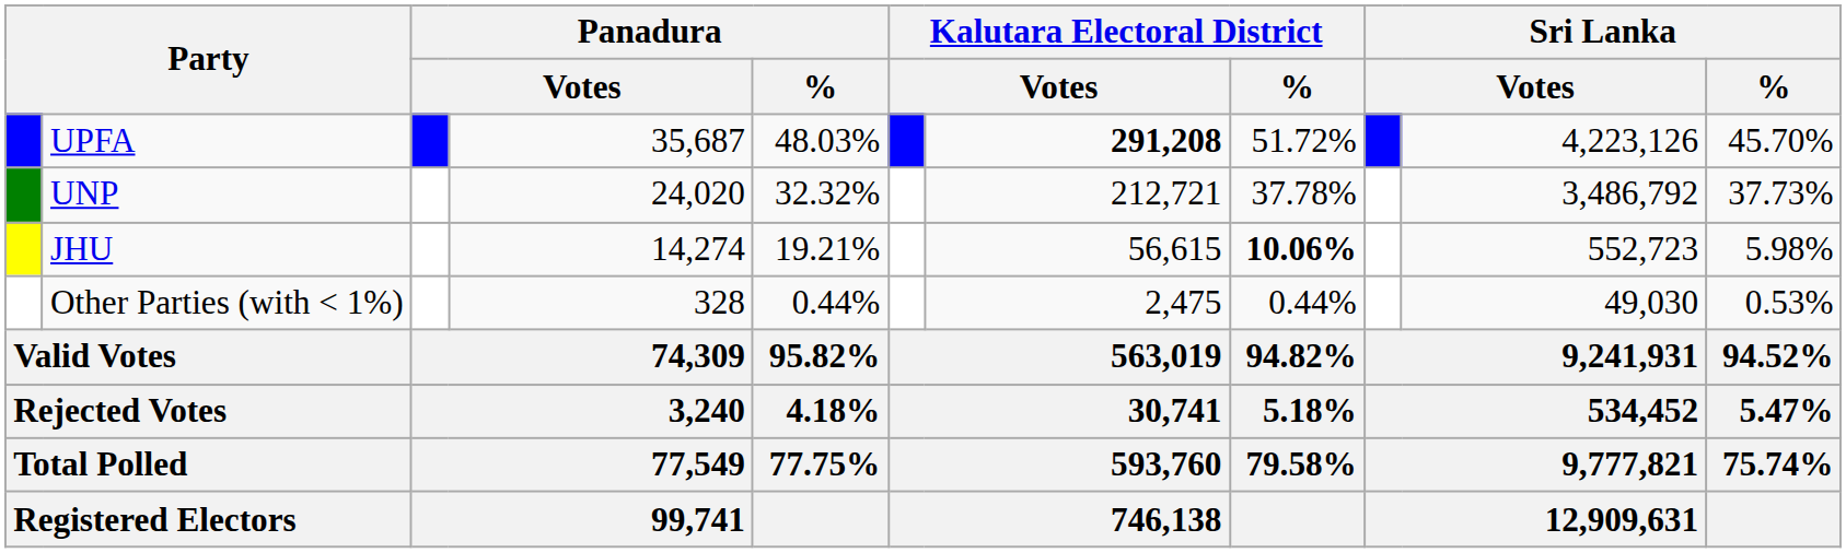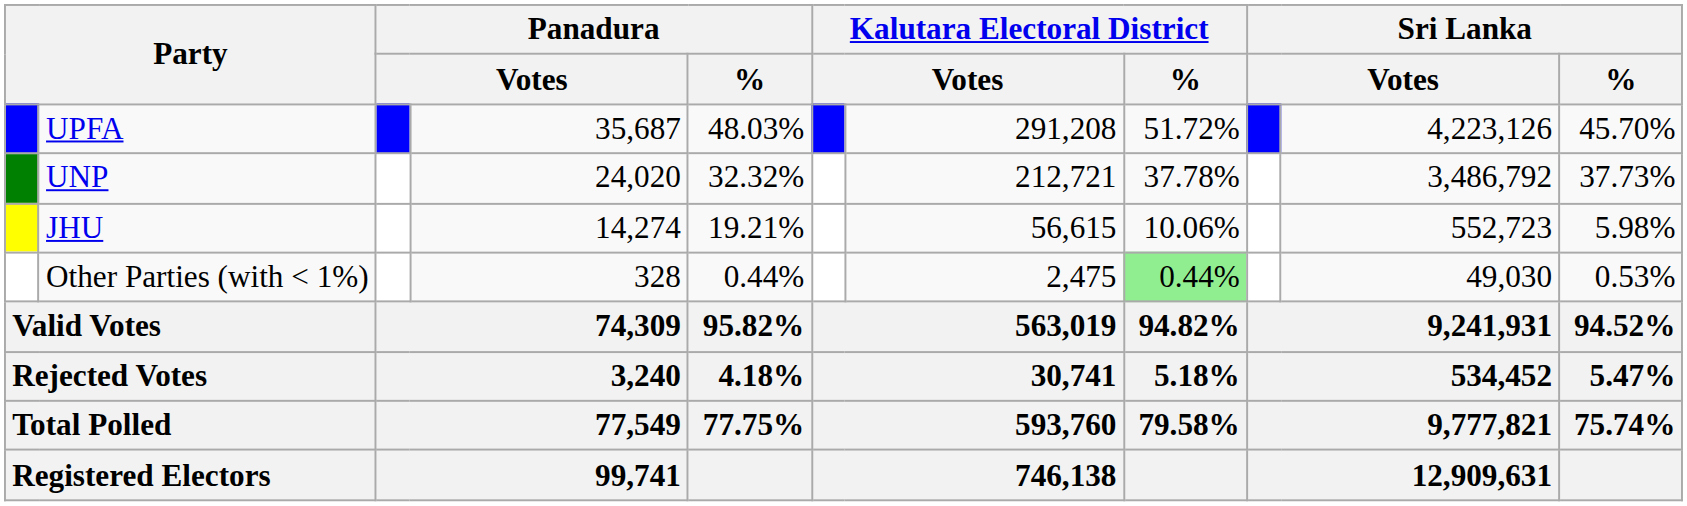UPFA | column 7: bold -> normal
JHU | Kalutara Electoral District / %: bold -> normal
Other Parties (with < 1%) | Kalutara Electoral District / %: no background -> lightgreen background
